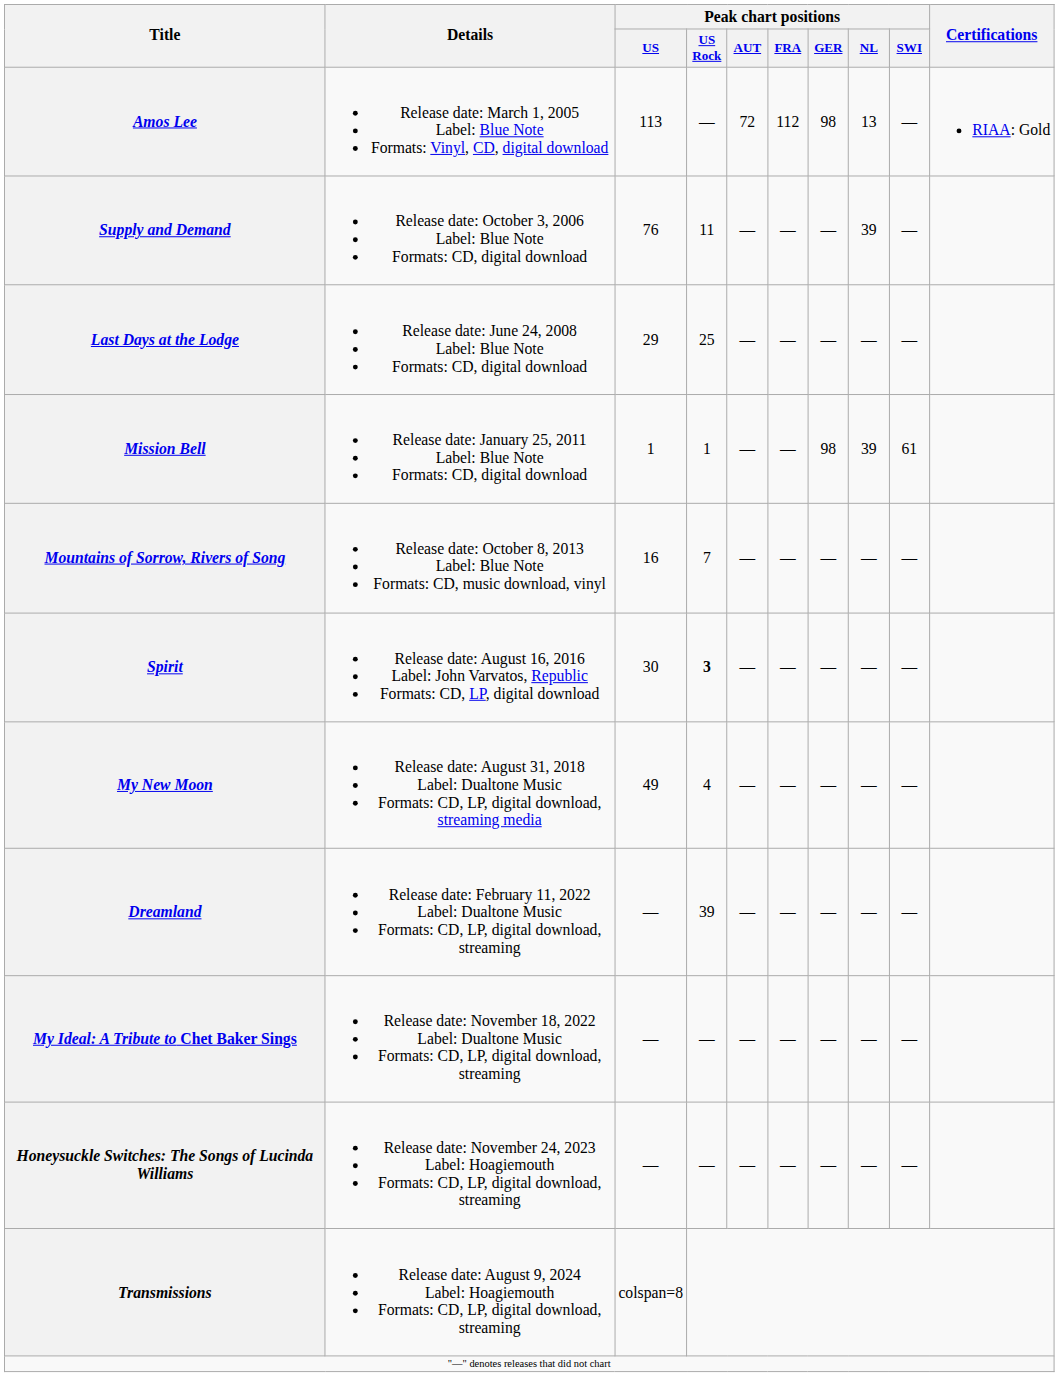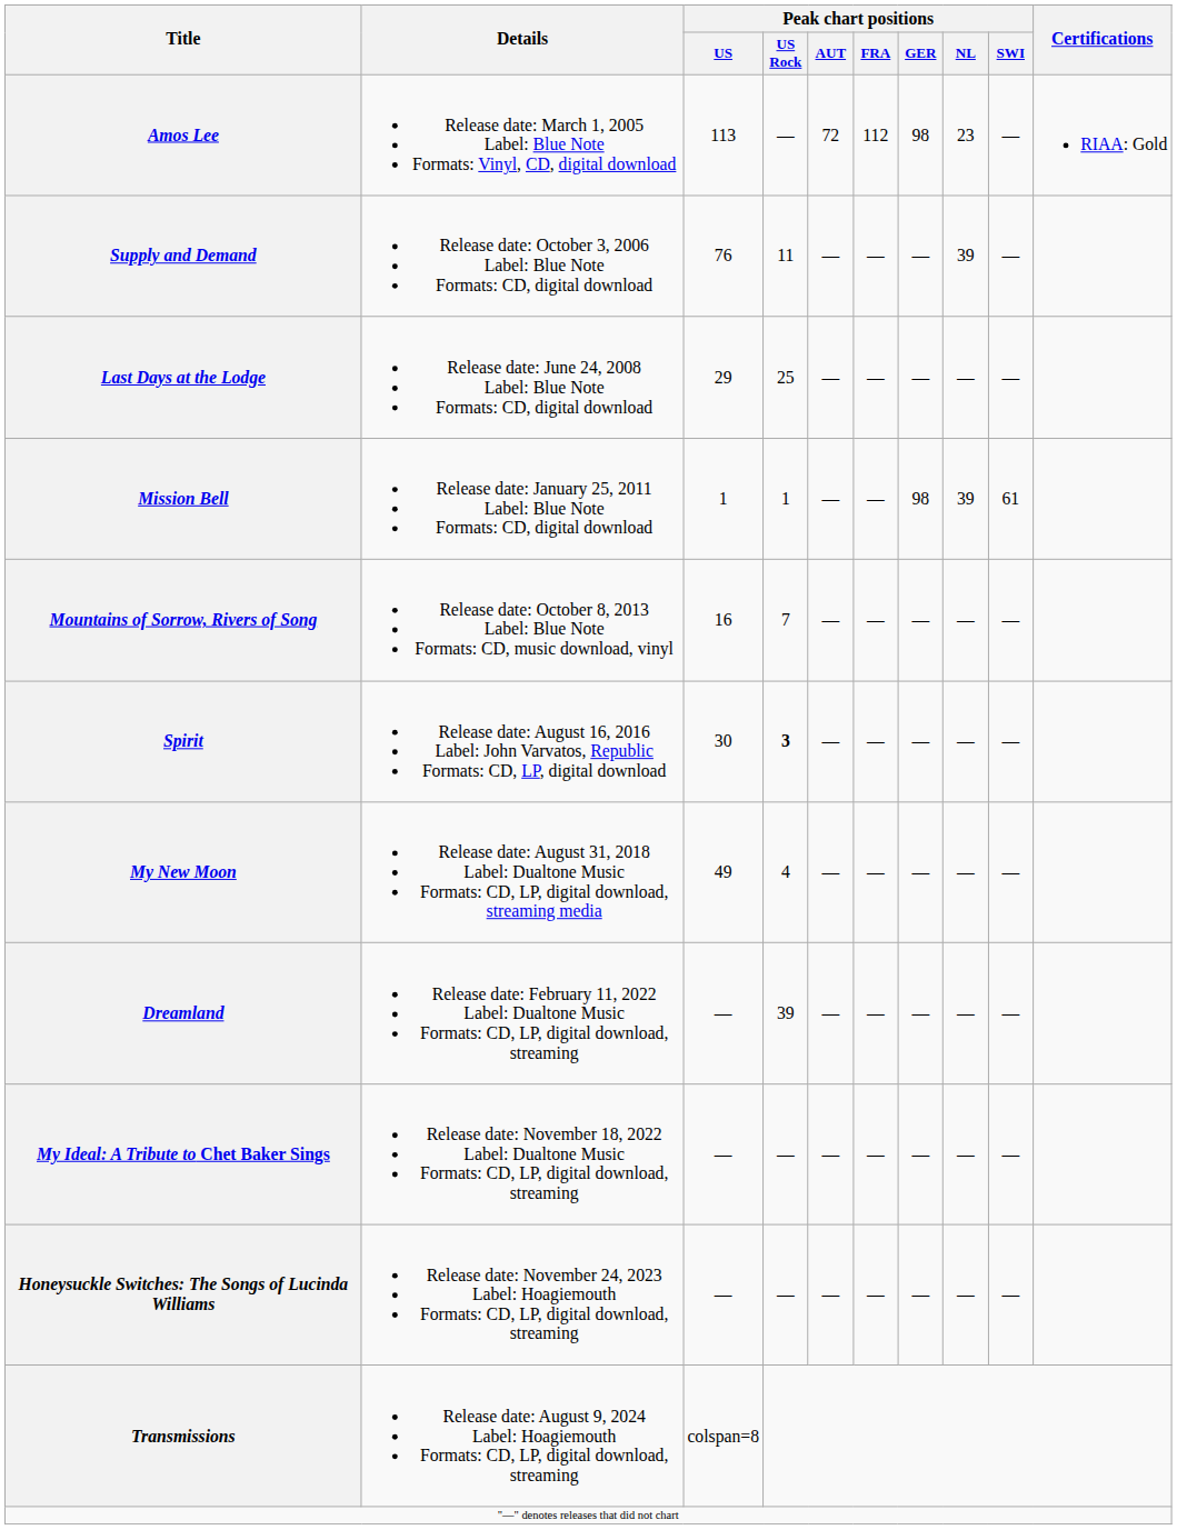Amos Lee | Peak chart positions / NL: 13 -> 23
